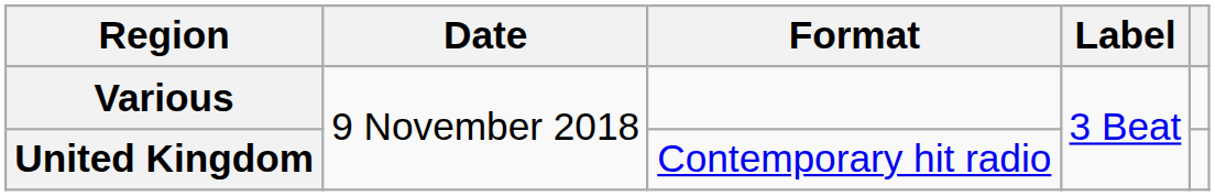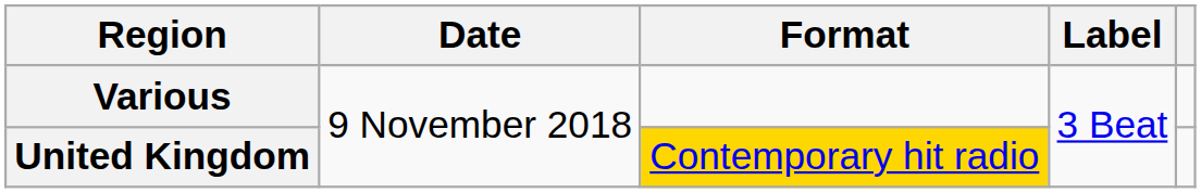United Kingdom | Format: no background -> gold background
